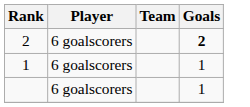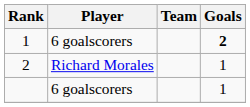row 2 | Rank: 2 -> 1
row 3 | Rank: 1 -> 2
row 3 | Player: 6 goalscorers -> Richard Morales
